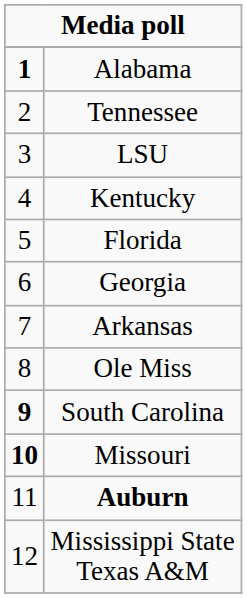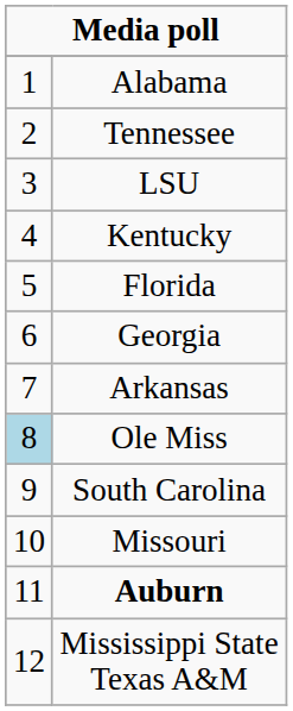Alabama | column 1: bold -> normal
Ole Miss | column 1: no background -> lightblue background
South Carolina | column 1: bold -> normal
Missouri | column 1: bold -> normal
